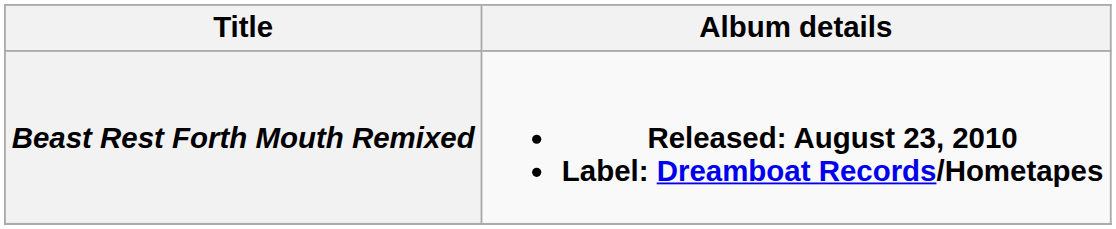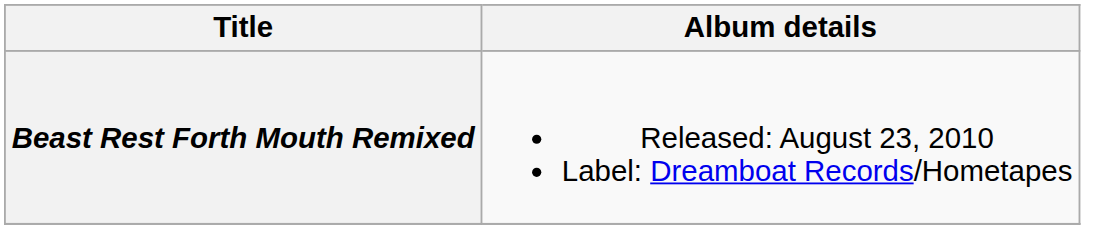Beast Rest Forth Mouth Remixed | Album details: bold -> normal
